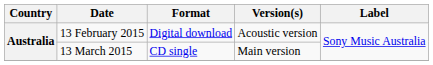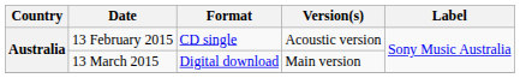13 February 2015 | Format: Digital download -> CD single
13 March 2015 | Format: CD single -> Digital download
